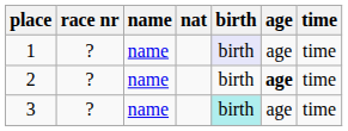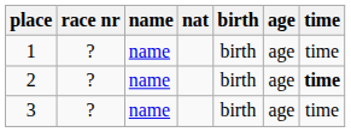1 | birth: lavender background -> no background
2 | age: bold -> normal
2 | time: normal -> bold
3 | birth: paleturquoise background -> no background
